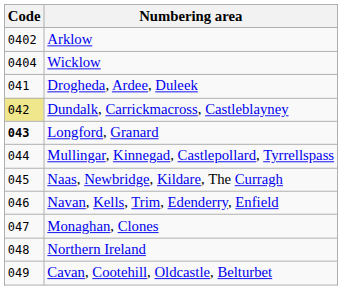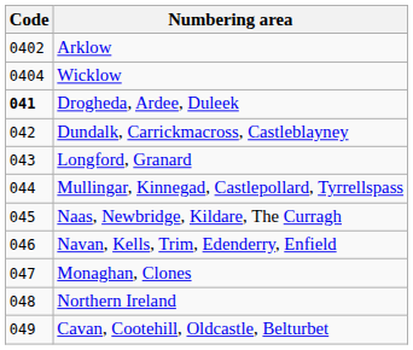Drogheda, Ardee, Duleek | Code: normal -> bold
Dundalk, Carrickmacross, Castleblayney | Code: khaki background -> no background
Longford, Granard | Code: bold -> normal
